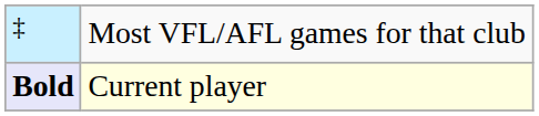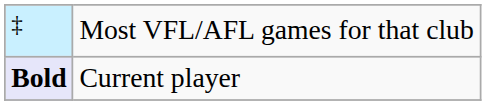Bold | column 2: lightyellow background -> no background
